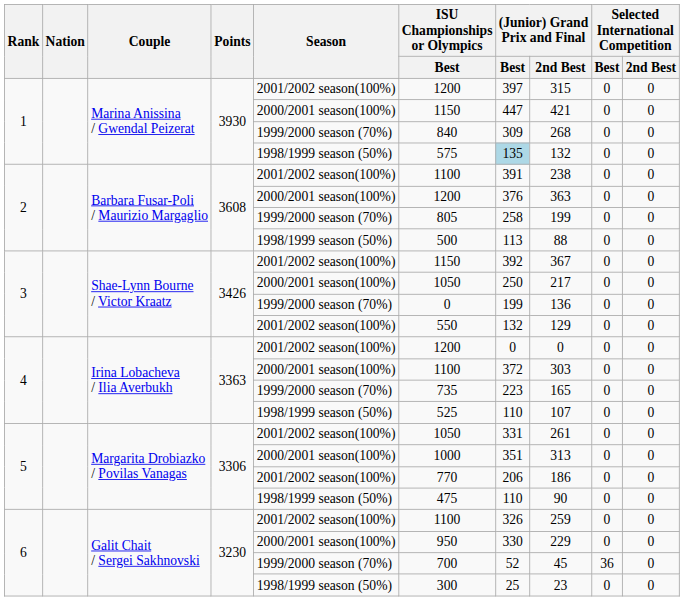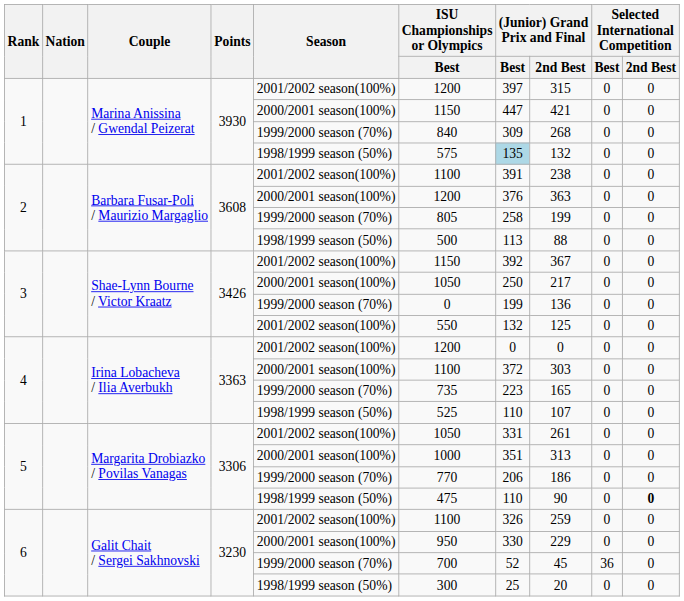row 14 | (Junior) Grand Prix and Final / 2nd Best: 129 -> 125
row 21 | Season: 2001/2002 season(100%) -> 1999/2000 season (70%)
row 22 | Selected International Competition / 2nd Best: normal -> bold
row 26 | (Junior) Grand Prix and Final / 2nd Best: 23 -> 20
